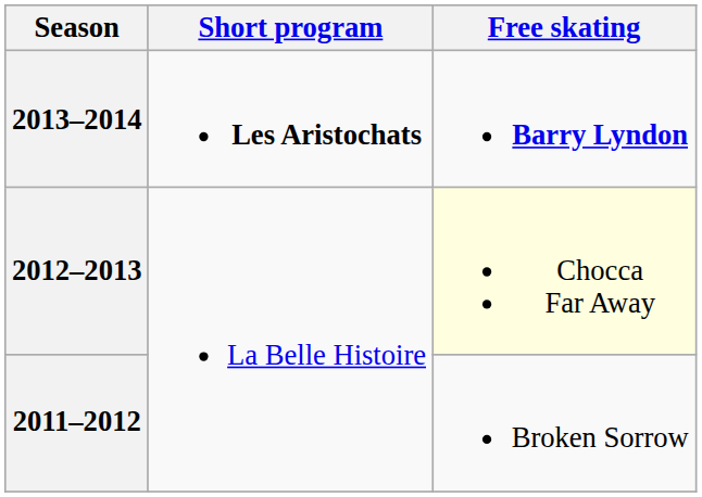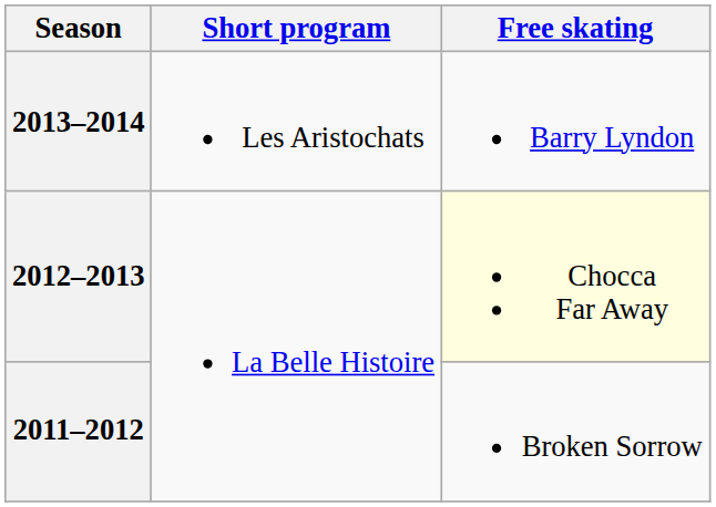2013–2014 | Short program: bold -> normal
2013–2014 | Free skating: bold -> normal
